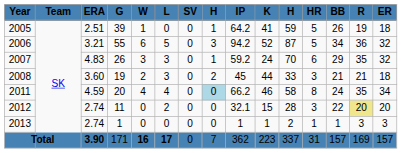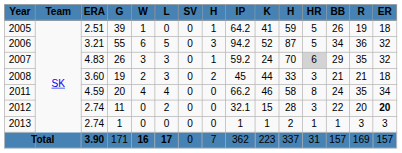2007 | HR: no background -> lightgrey background
2011 | column 8: lightblue background -> no background
2012 | R: khaki background -> no background
2012 | ER: normal -> bold
